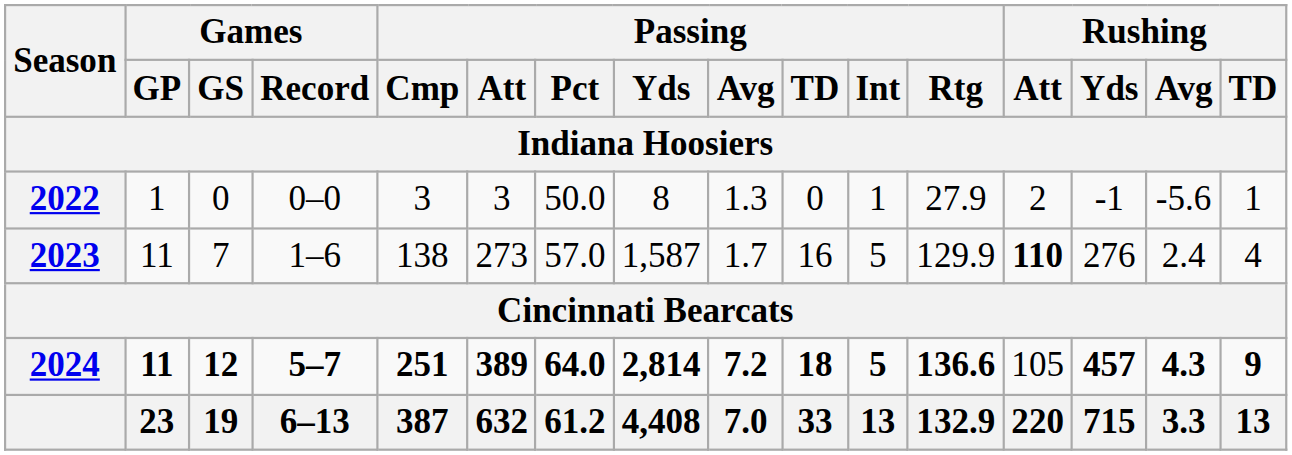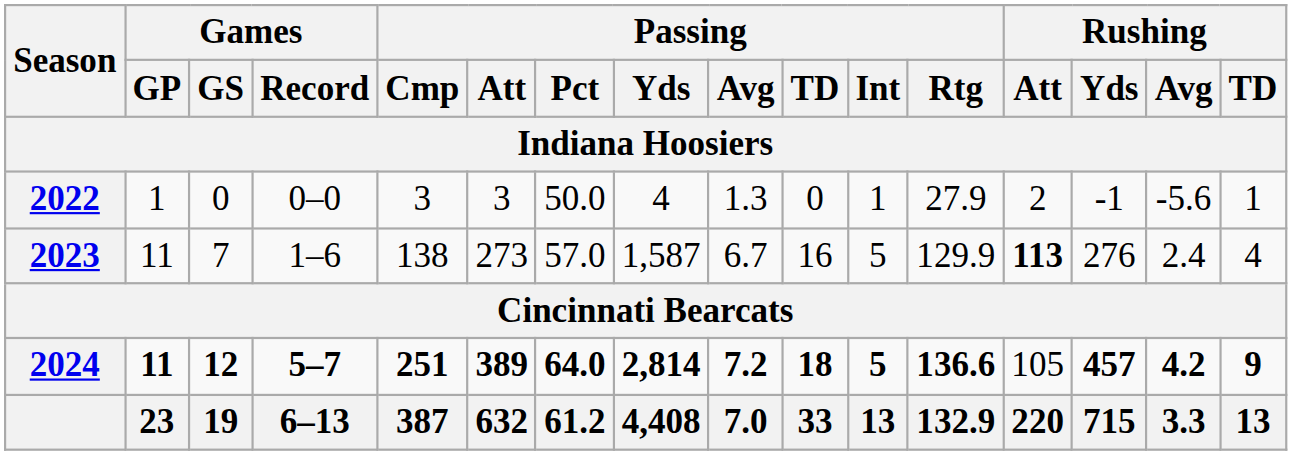2022 | Passing / Yds / Indiana Hoosiers: 8 -> 4
2023 | Passing / Avg / Indiana Hoosiers: 1.7 -> 6.7
2023 | Rushing / Att / Indiana Hoosiers: 110 -> 113
2024 | Rushing / Avg / Indiana Hoosiers: 4.3 -> 4.2
